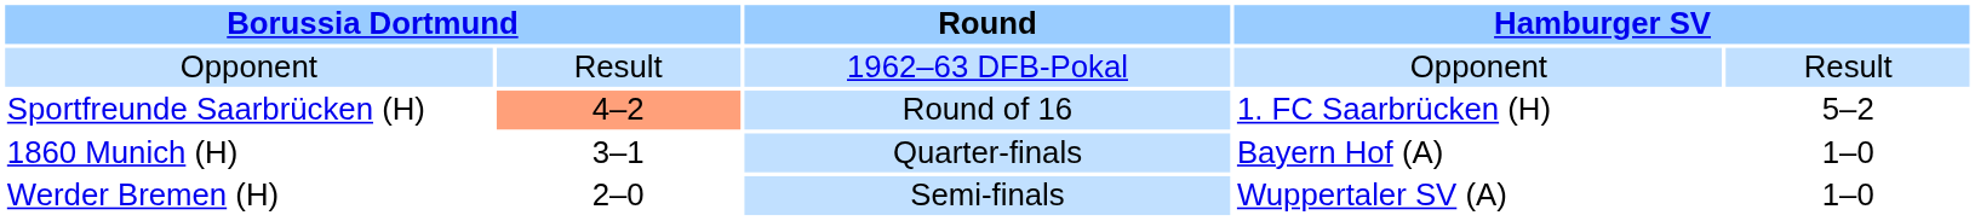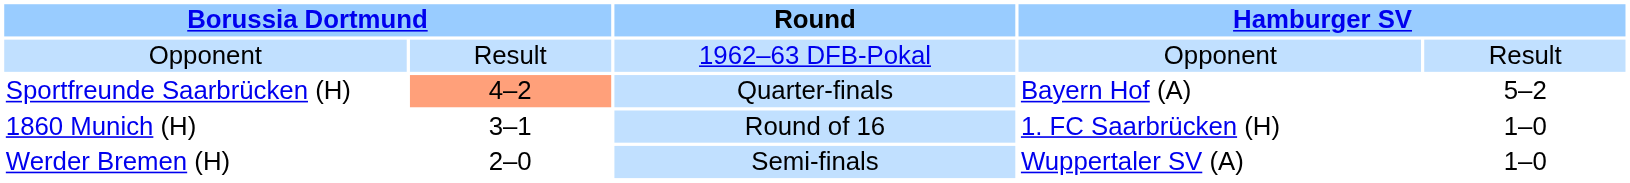Sportfreunde Saarbrücken (H) | Round: Round of 16 -> Quarter-finals
Sportfreunde Saarbrücken (H) | column 4: 1. FC Saarbrücken (H) -> Bayern Hof (A)
1860 Munich (H) | Round: Quarter-finals -> Round of 16
1860 Munich (H) | column 4: Bayern Hof (A) -> 1. FC Saarbrücken (H)
